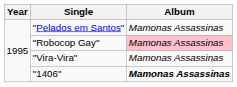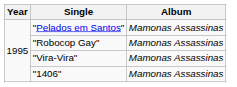"Robocop Gay" | Album: pink background -> no background
"1406" | Album: bold -> normal
